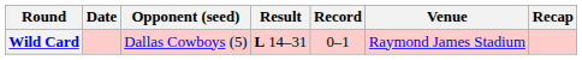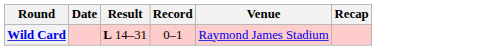- column: Opponent (seed) | Dallas Cowboys (5)
